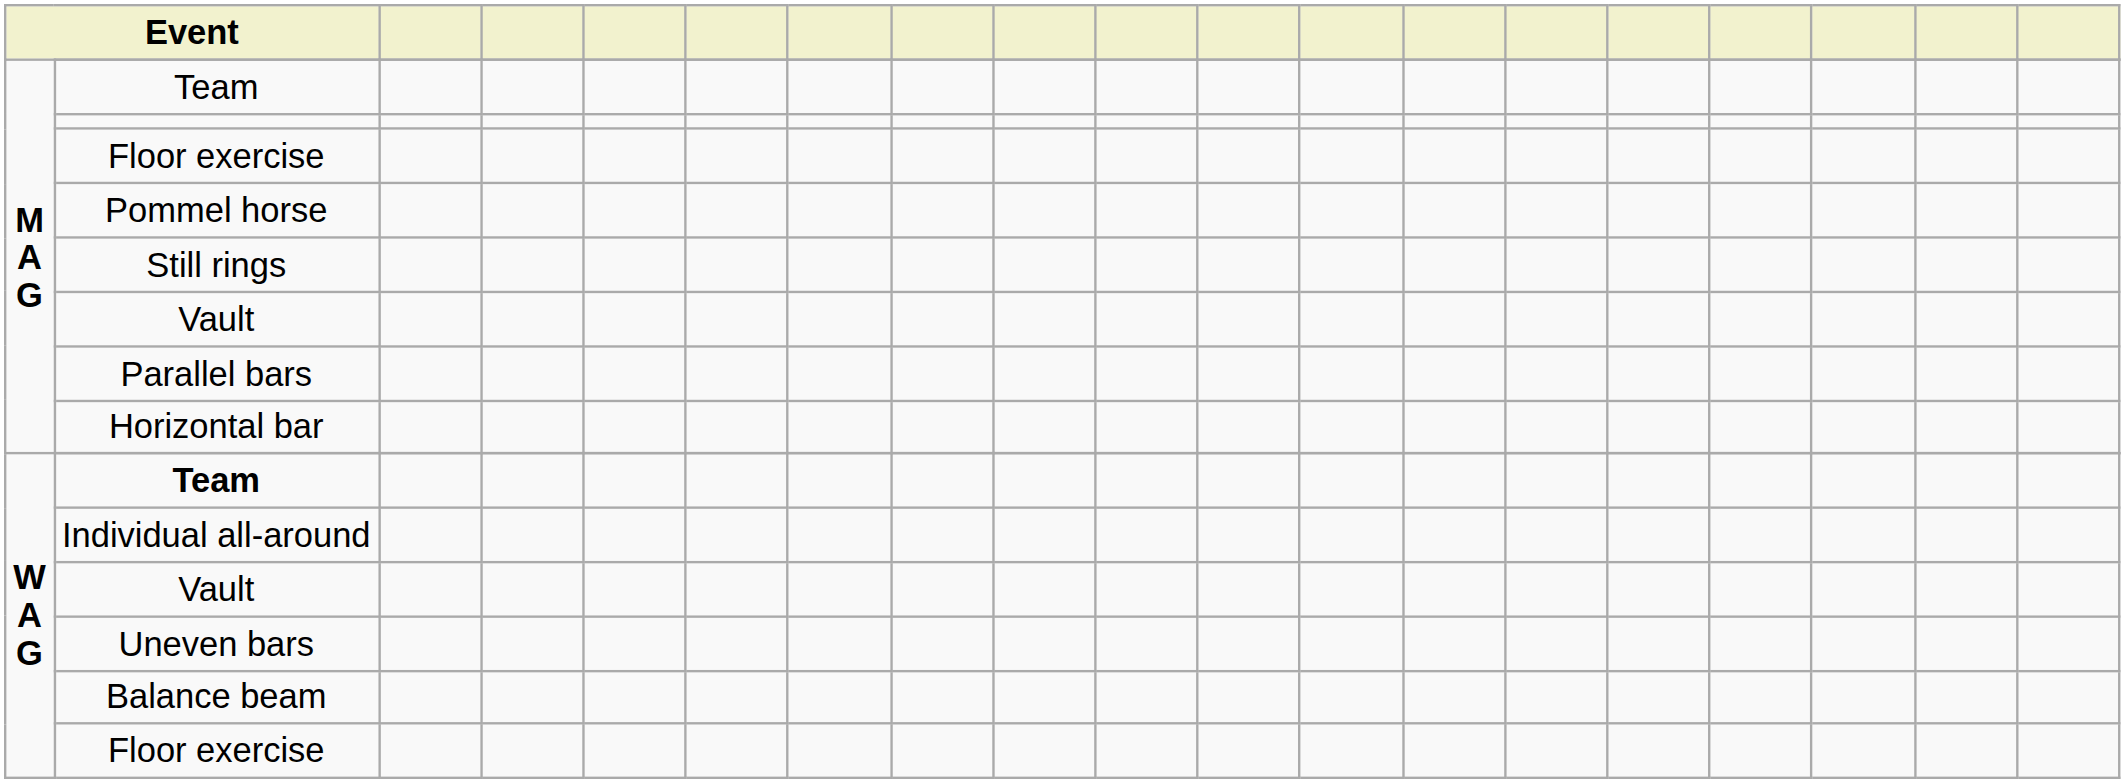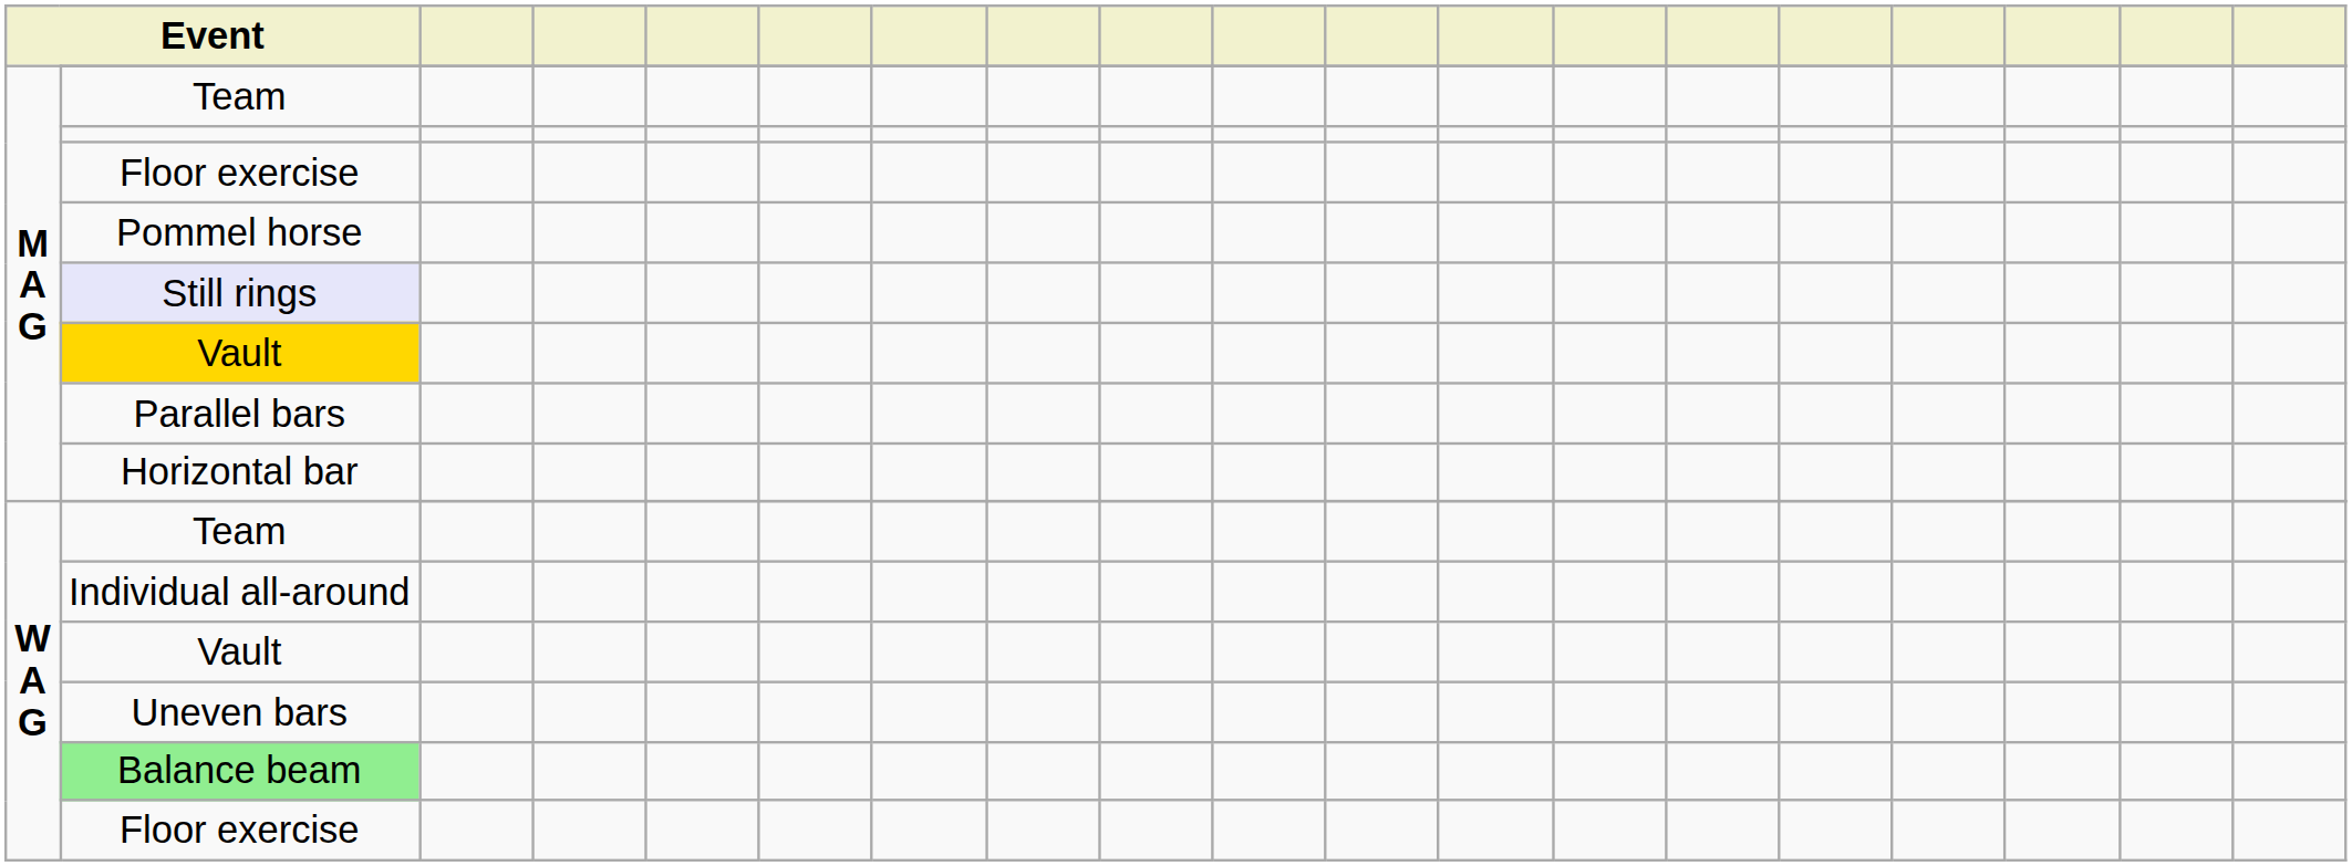Still rings | column 2: no background -> lavender background
M A G / Vault | column 2: no background -> gold background
W A G / Team | column 2: bold -> normal
Balance beam | column 2: no background -> lightgreen background
